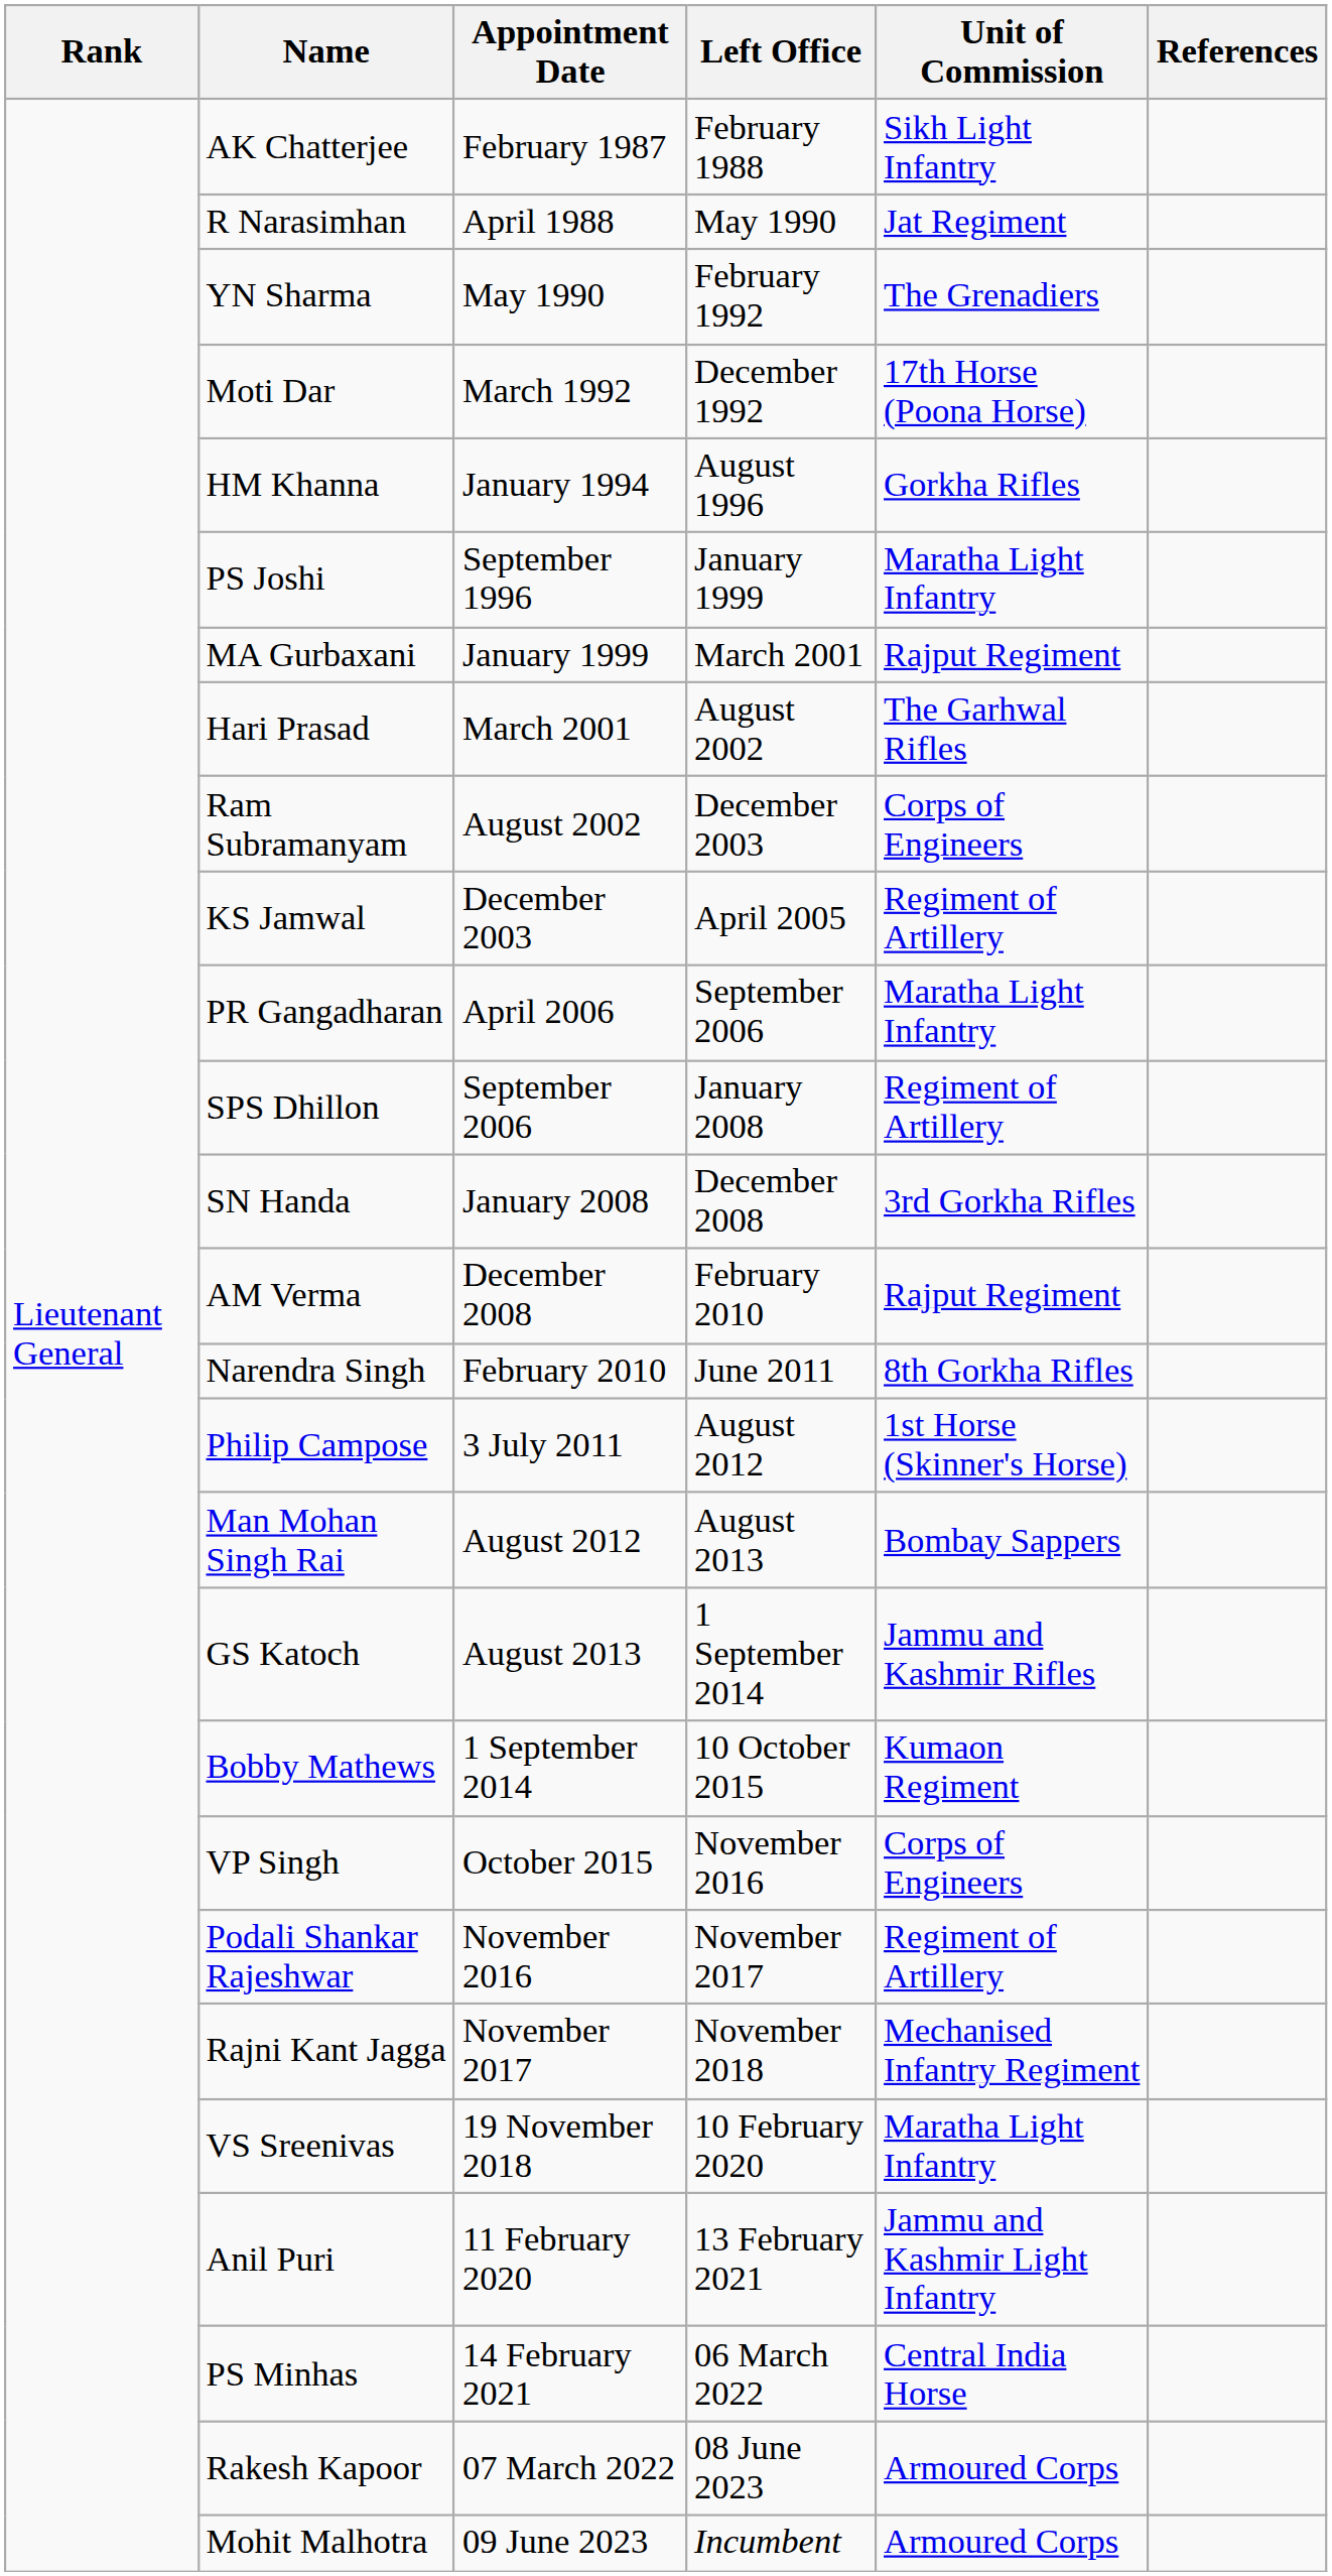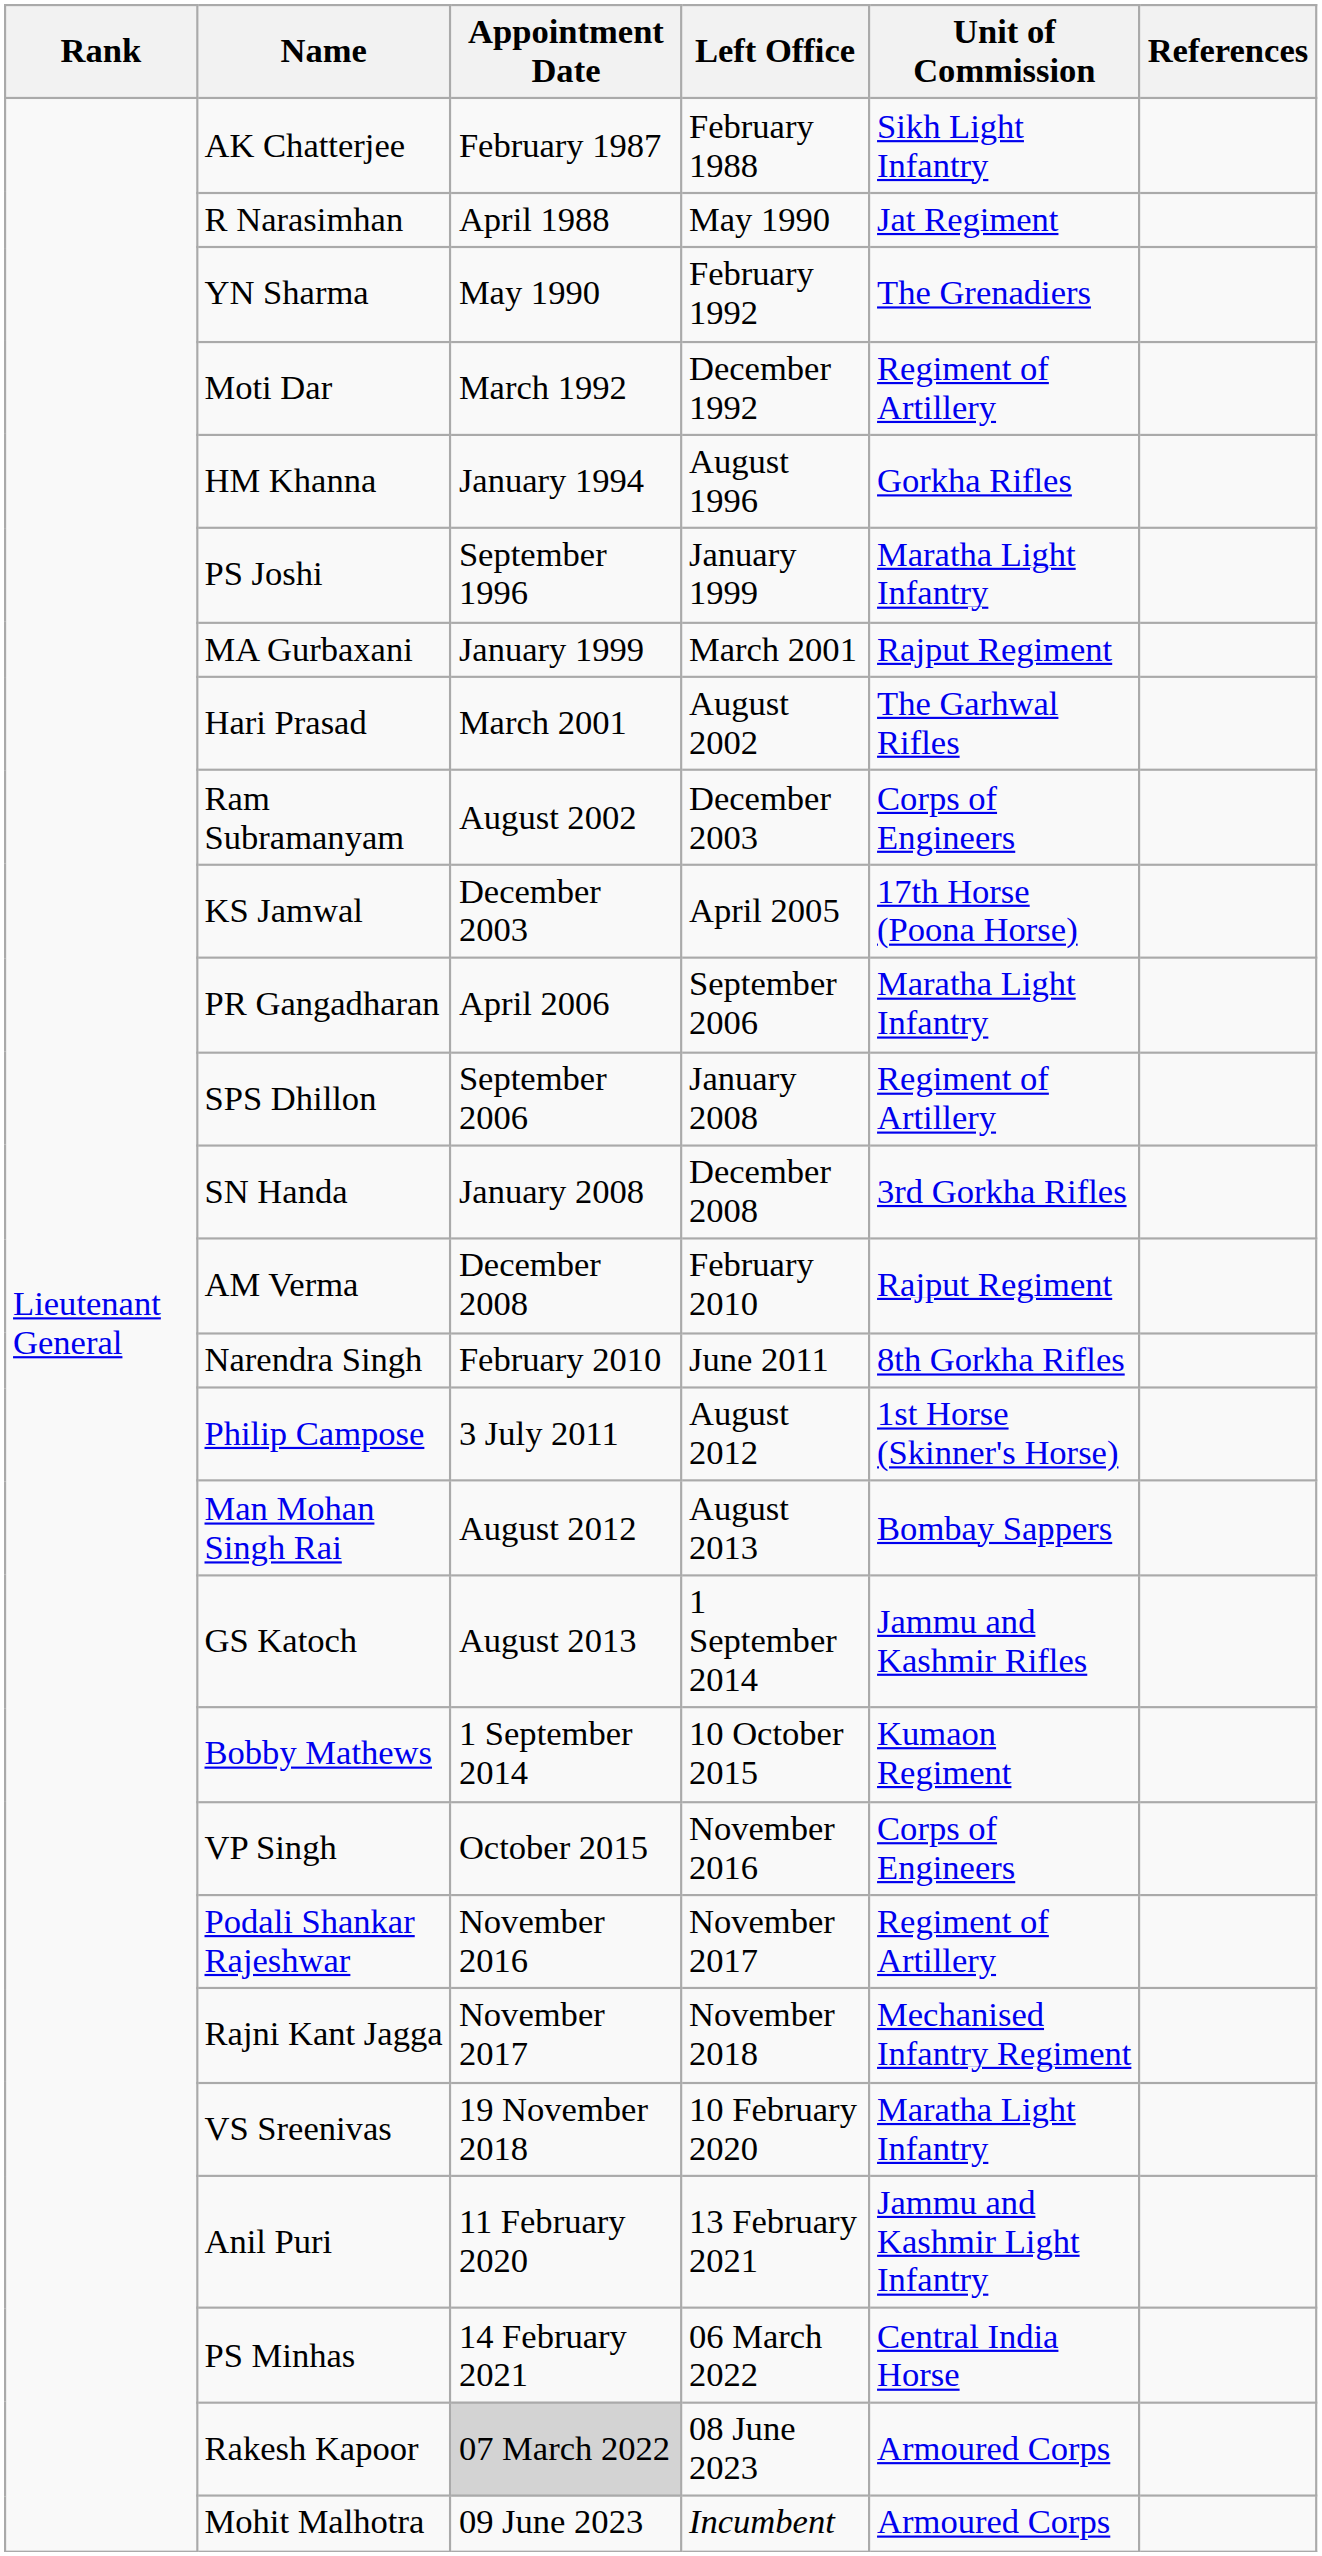Moti Dar | Unit of Commission: 17th Horse (Poona Horse) -> Regiment of Artillery
KS Jamwal | Unit of Commission: Regiment of Artillery -> 17th Horse (Poona Horse)
Rakesh Kapoor | Appointment Date: no background -> lightgrey background
